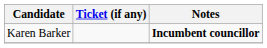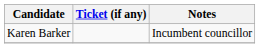Karen Barker | Notes: bold -> normal
